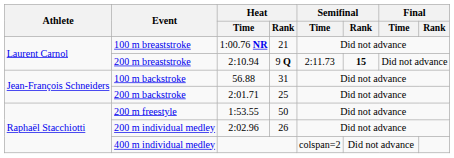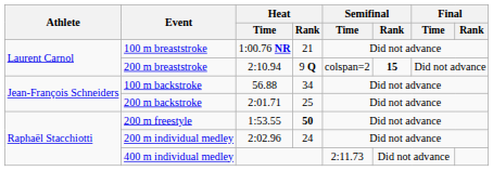200 m breaststroke | Semifinal / Time: 2:11.73 -> colspan=2
100 m backstroke | Heat / Rank: 31 -> 34
200 m freestyle | Heat / Rank: normal -> bold
200 m individual medley | Heat / Rank: 26 -> 24
400 m individual medley | Semifinal / Time: colspan=2 -> 2:11.73
